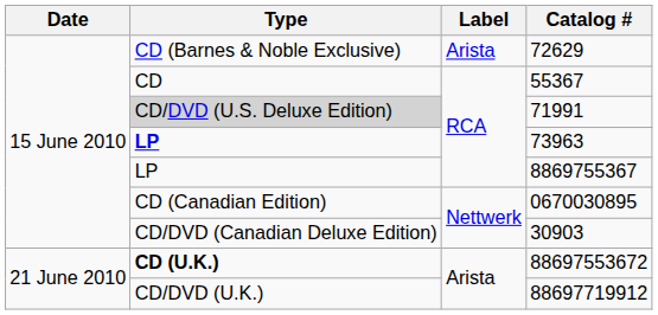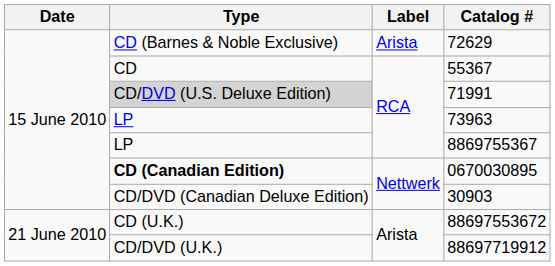73963 | Type: bold -> normal
0670030895 | Type: normal -> bold
88697553672 | Type: bold -> normal
